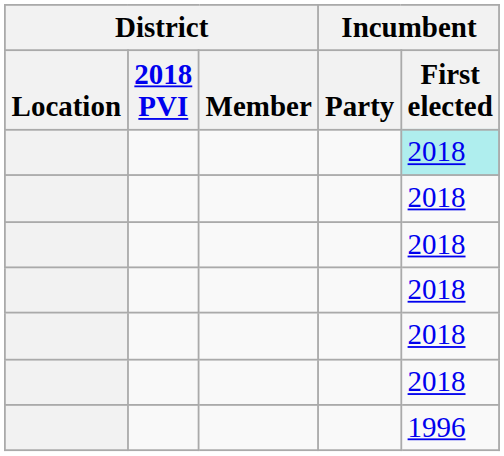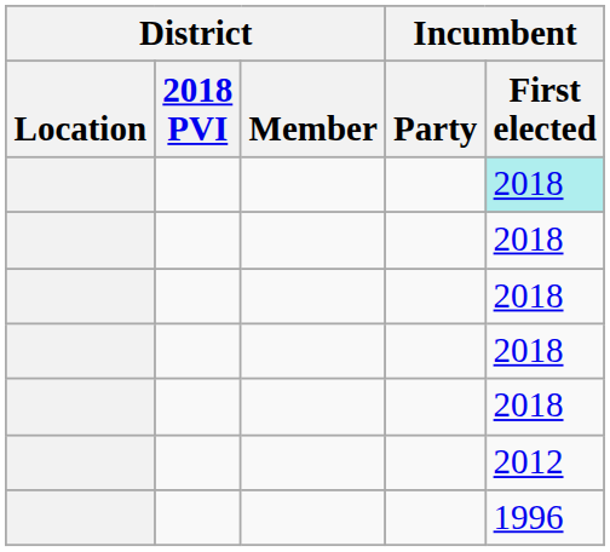row 8 | Incumbent / First elected: 2018 -> 2012
